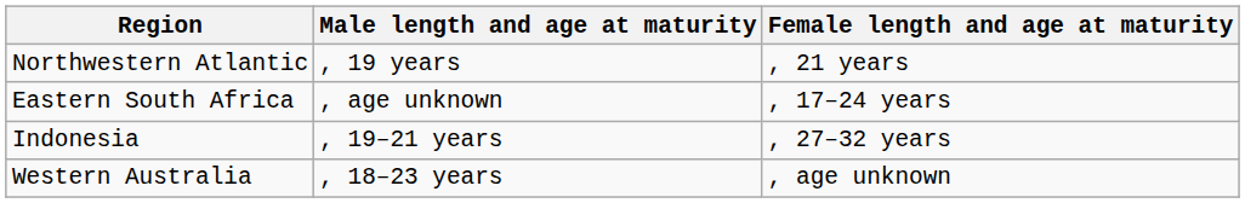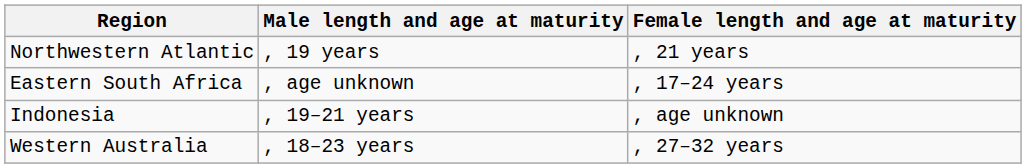Indonesia | Female length and age at maturity: , 27–32 years -> , age unknown
Western Australia | Female length and age at maturity: , age unknown -> , 27–32 years
